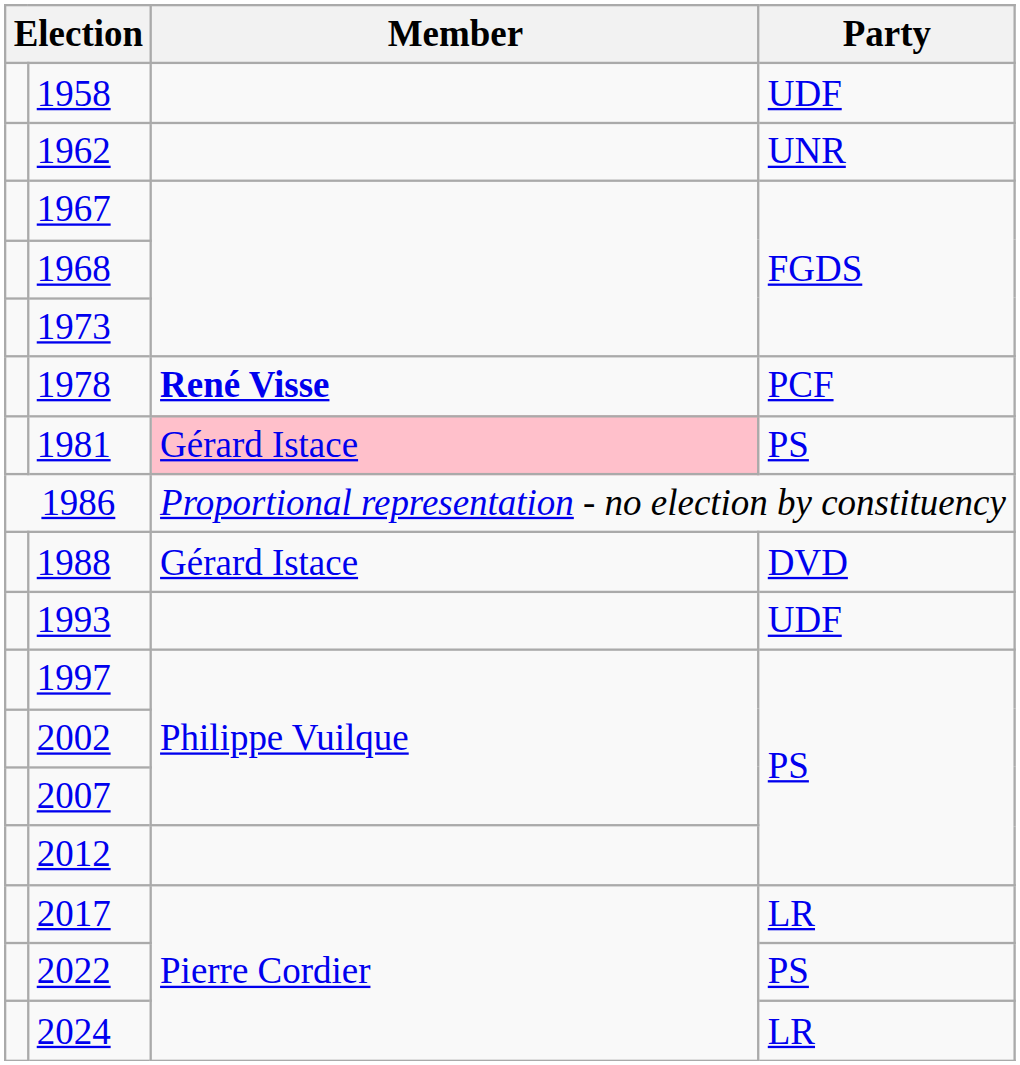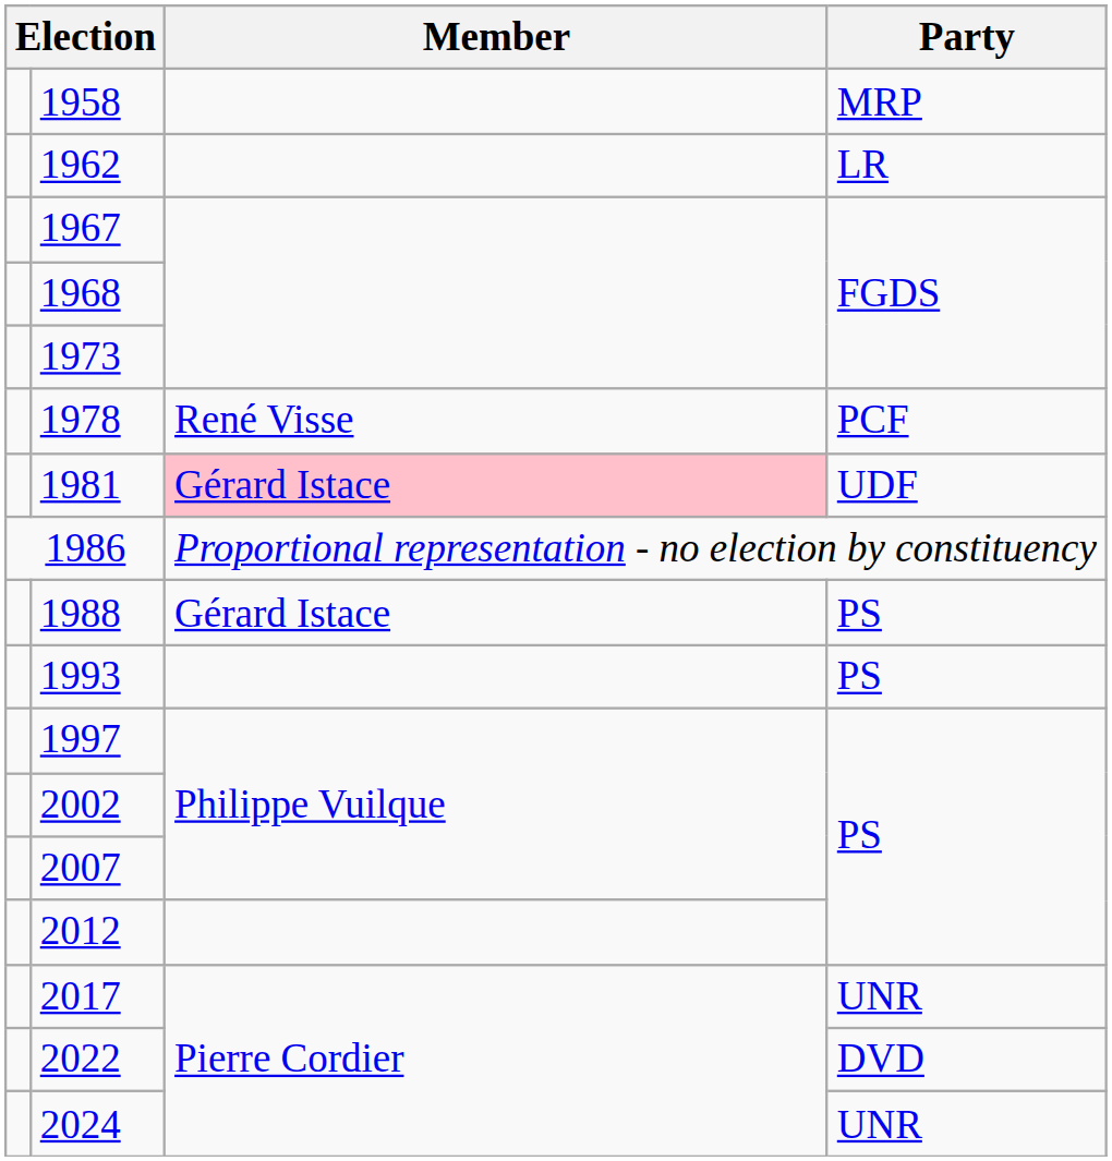1958 | Party: UDF -> MRP
1962 | Party: UNR -> LR
1978 | Member: bold -> normal
1981 | Party: PS -> UDF
1988 | Party: DVD -> PS
1993 | Party: UDF -> PS
2017 | Party: LR -> UNR
2022 | Party: PS -> DVD
2024 | Party: LR -> UNR
